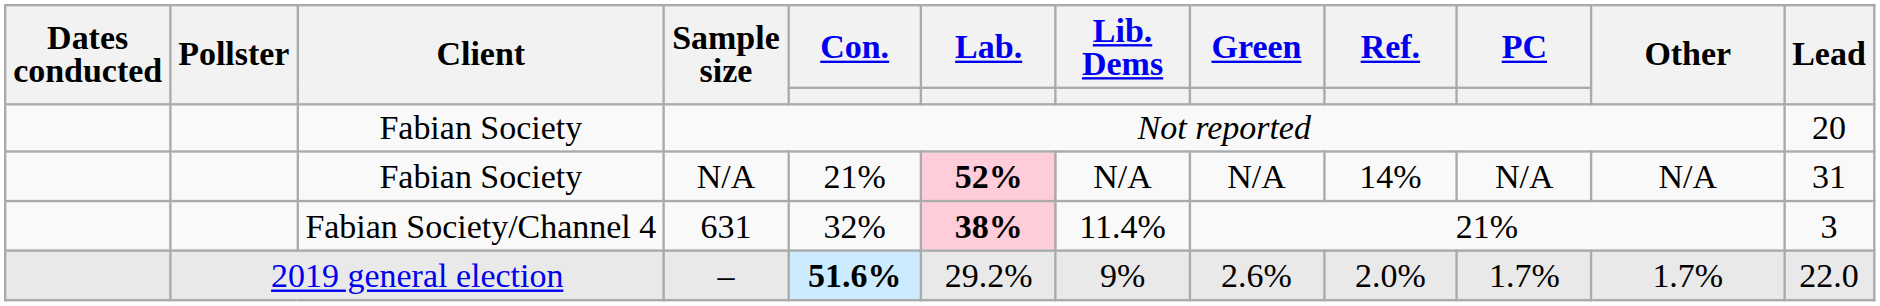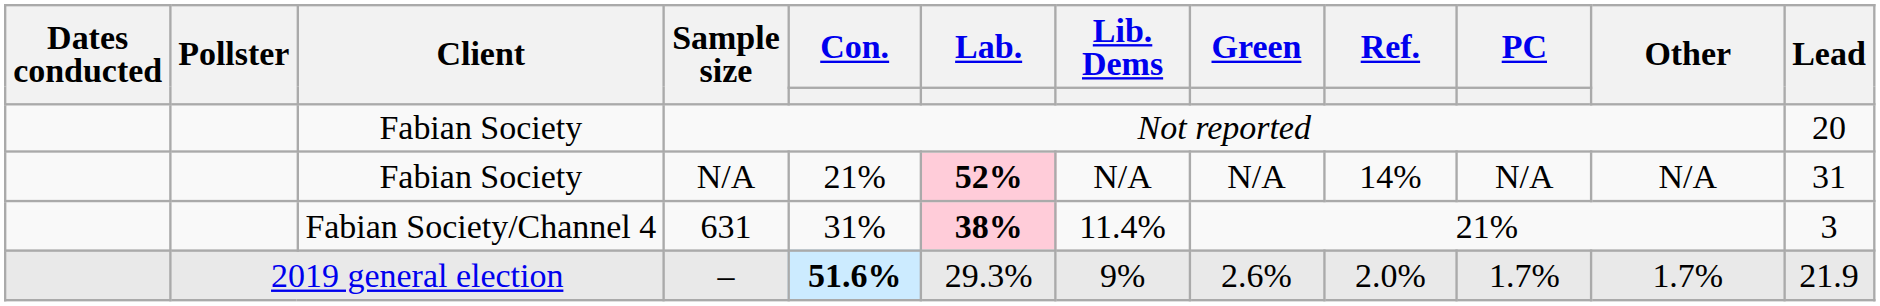631 | Con.: 32% -> 31%
– | Lab.: 29.2% -> 29.3%
– | Lead: 22.0 -> 21.9
